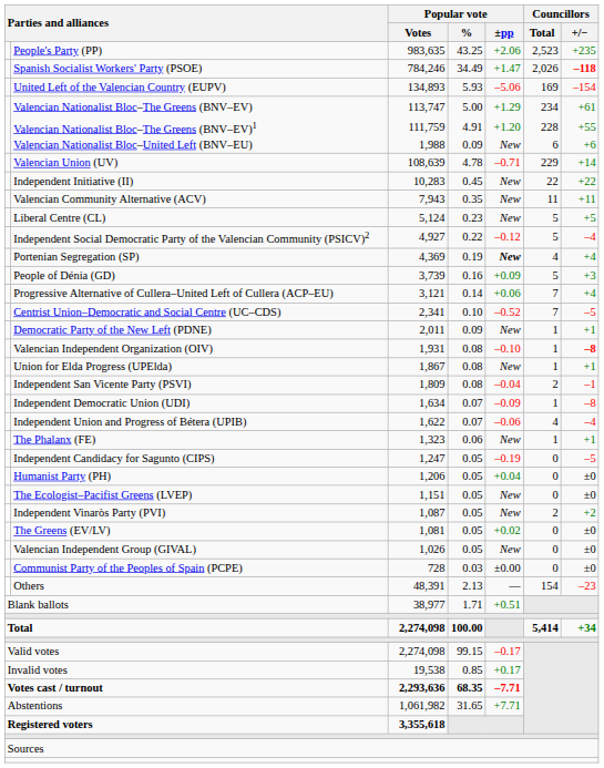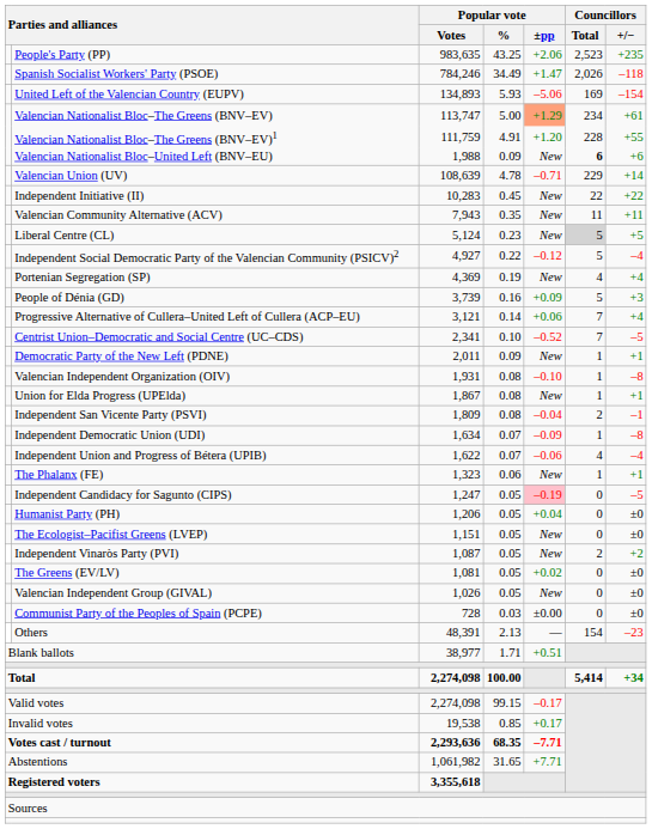Spanish Socialist Workers' Party (PSOE) | Councillors / +/−: bold -> normal
Valencian Nationalist Bloc–The Greens (BNV–EV) | Popular vote / ±pp: no background -> lightsalmon background
Valencian Nationalist Bloc–United Left (BNV–EU) | Councillors / Total: normal -> bold
Liberal Centre (CL) | Councillors / Total: no background -> lightgrey background
Portenian Segregation (SP) | Popular vote / ±pp: bold -> normal
Valencian Independent Organization (OIV) | Councillors / +/−: bold -> normal
Independent Candidacy for Sagunto (CIPS) | Popular vote / ±pp: no background -> pink background
